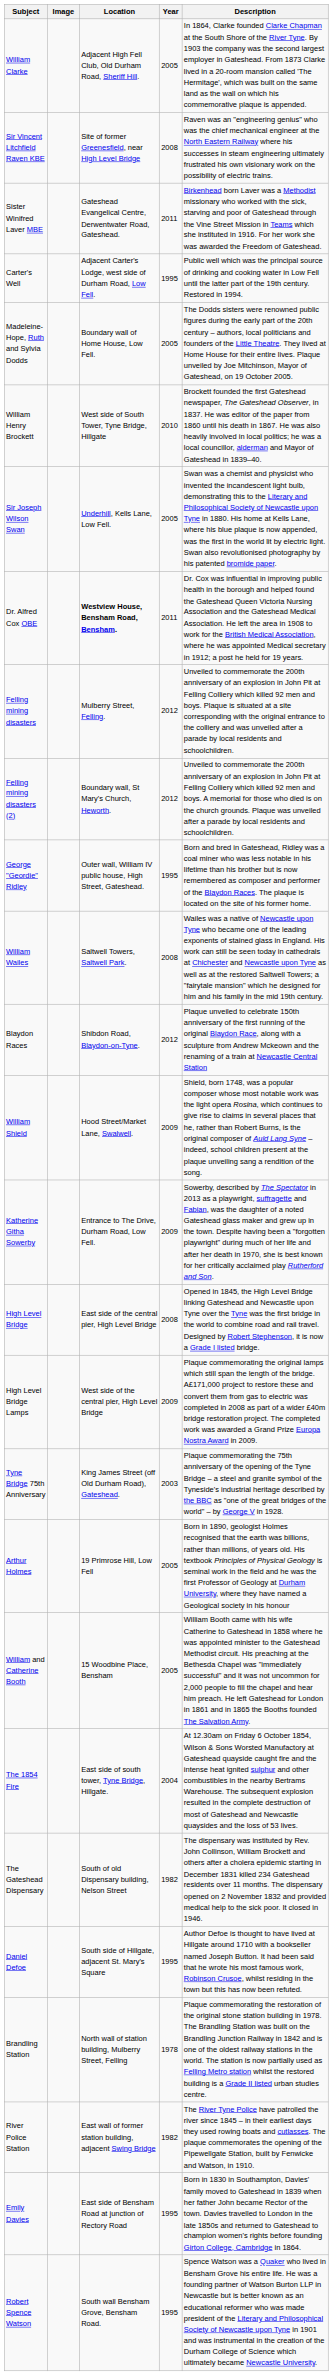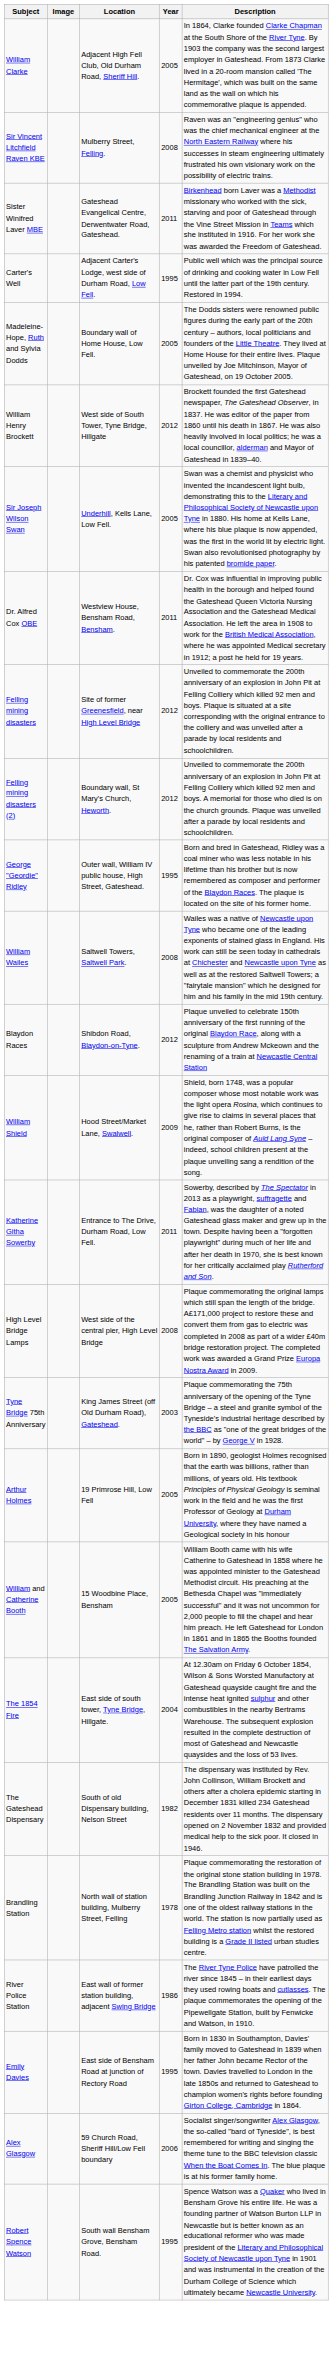Sir Vincent Litchfield Raven KBE | Location: Site of former Greenesfield, near High Level Bridge -> Mulberry Street, Felling.
William Henry Brockett | Year: 2010 -> 2012
Dr. Alfred Cox OBE | Location: bold -> normal
Felling mining disasters | Location: Mulberry Street, Felling. -> Site of former Greenesfield, near High Level Bridge
Katherine Githa Sowerby | Year: 2009 -> 2011
- row: High Level Bridge | East side of the central pier, High Level Bridge | 2008 | Opened in 1845, the High Level Bridge linking Gateshead and Newcastle upon Tyne over the Tyne was the first bridge in the world to combine road and rail travel. Designed by Robert Stephenson, it is now a Grade I listed bridge.
High Level Bridge Lamps | Year: 2009 -> 2008
- row: Daniel Defoe | South side of Hillgate, adjacent St. Mary's Square | 1995 | Author Defoe is thought to have lived at Hillgate around 1710 with a bookseller named Joseph Button. It had been said that he wrote his most famous work, Robinson Crusoe, whilst residing in the town but this has now been refuted.
River Police Station | Year: 1982 -> 1986
+ row: Alex Glasgow | 59 Church Road, Sheriff Hill/Low Fell boundary | 2006 | Socialist singer/songwriter Alex Glasgow, the so-called "bard of Tyneside", is best remembered for writing and singing the theme tune to the BBC television classic When the Boat Comes In. The blue plaque is at his former family home.
